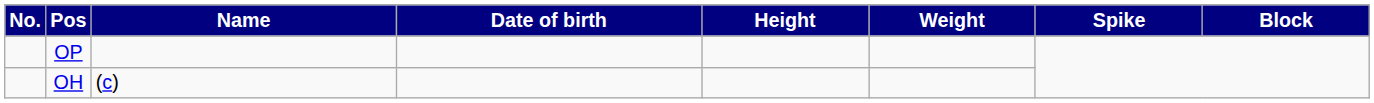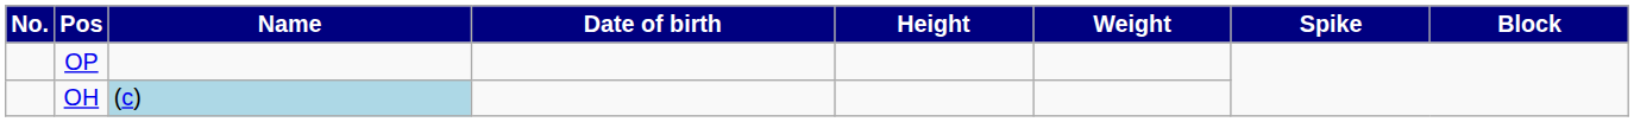OH | Name: no background -> lightblue background
